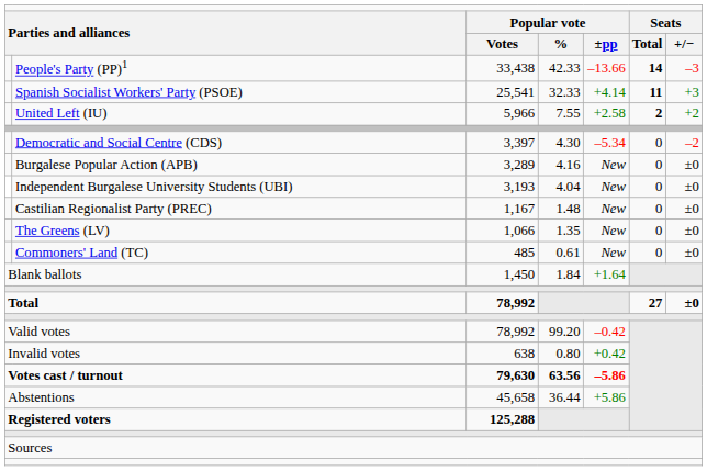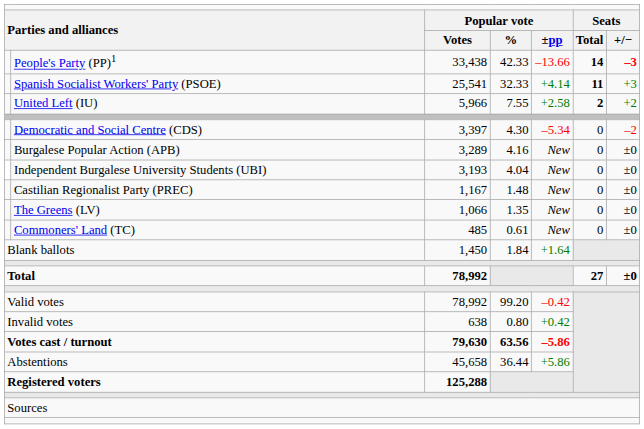People's Party (PP)1 | column 7: normal -> bold
